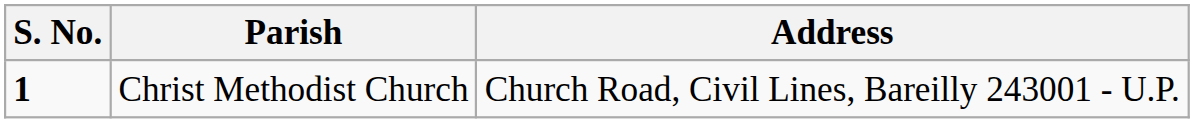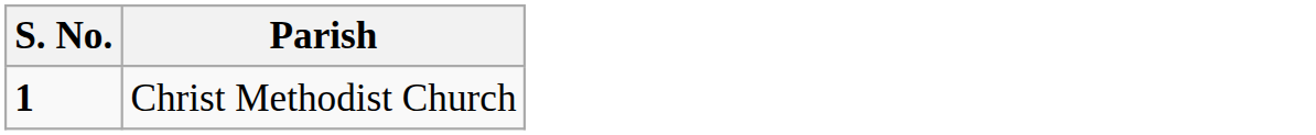- column: Address | Church Road, Civil Lines, Bareilly 243001 - U.P.
